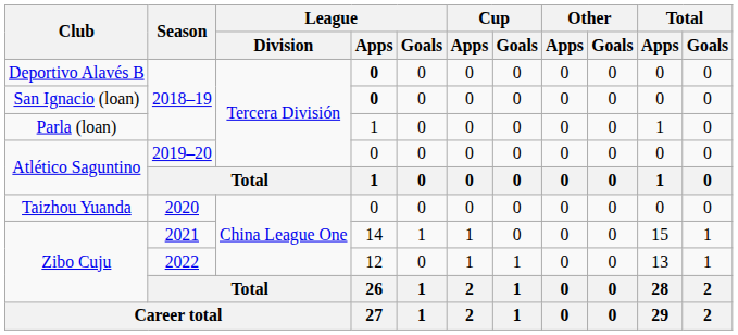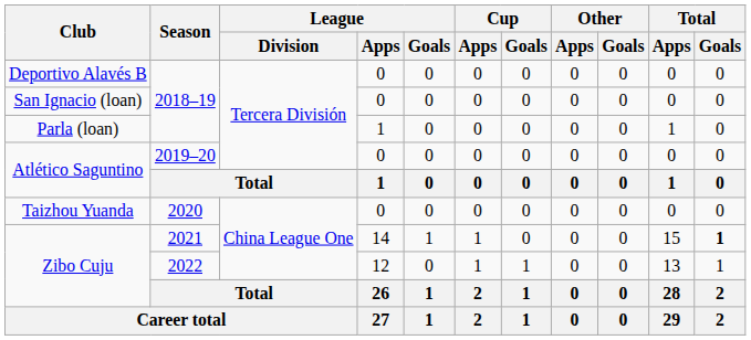Deportivo Alavés B | League / Apps: bold -> normal
San Ignacio (loan) | League / Apps: bold -> normal
Zibo Cuju / 2021 | Total / Goals: normal -> bold
